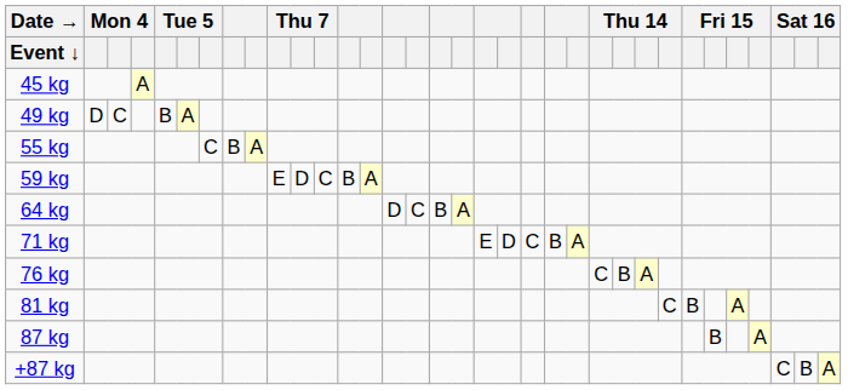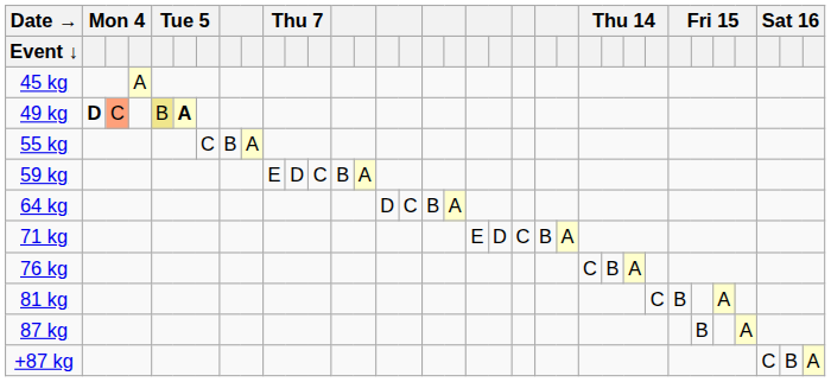49 kg | column 2: normal -> bold
49 kg | column 3: no background -> lightsalmon background
49 kg | column 5: no background -> khaki background
49 kg | column 6: normal -> bold
